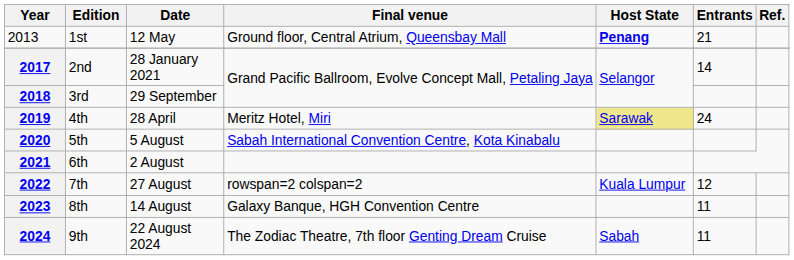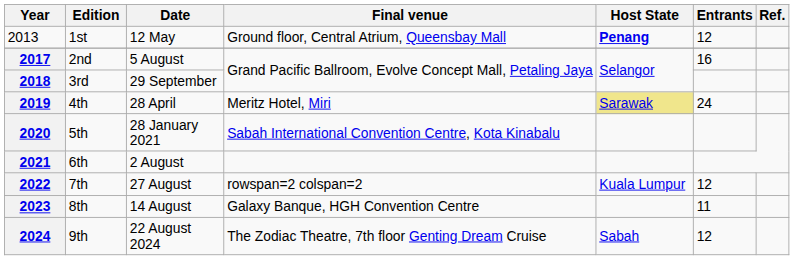1st | Entrants: 21 -> 12
2nd | Date: 28 January 2021 -> 5 August
2nd | Entrants: 14 -> 16
5th | Date: 5 August -> 28 January 2021
9th | Entrants: 11 -> 12
